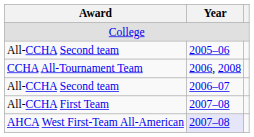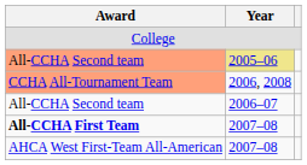All-CCHA Second team / 2005–06 | Award: no background -> lightsalmon background
All-CCHA Second team / 2005–06 | Year: no background -> khaki background
CCHA All-Tournament Team | Award: no background -> lightsalmon background
All-CCHA First Team | Award: normal -> bold
AHCA West First-Team All-American | Year: lavender background -> no background
